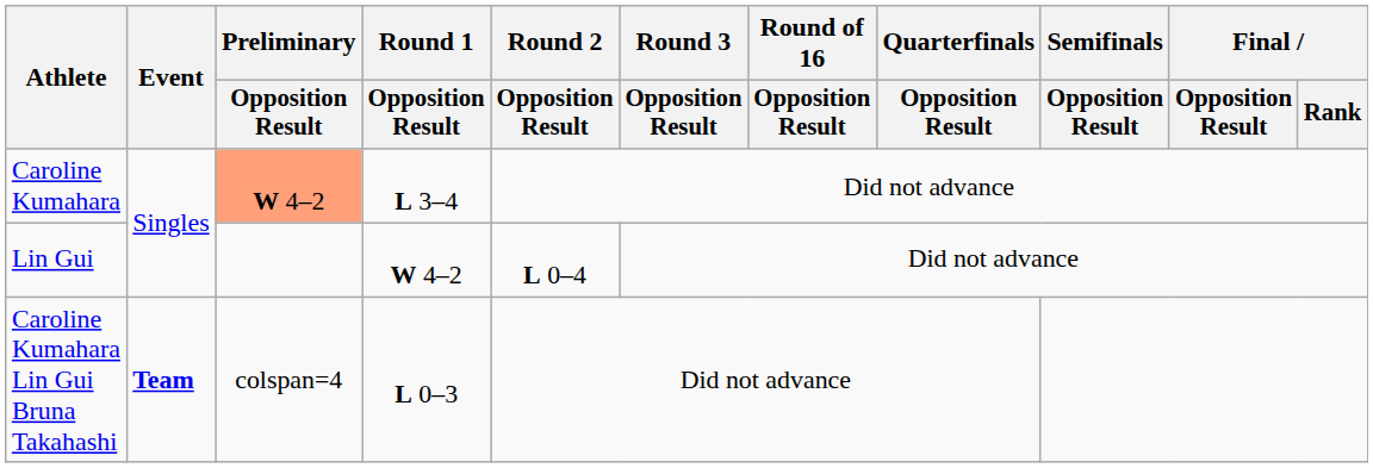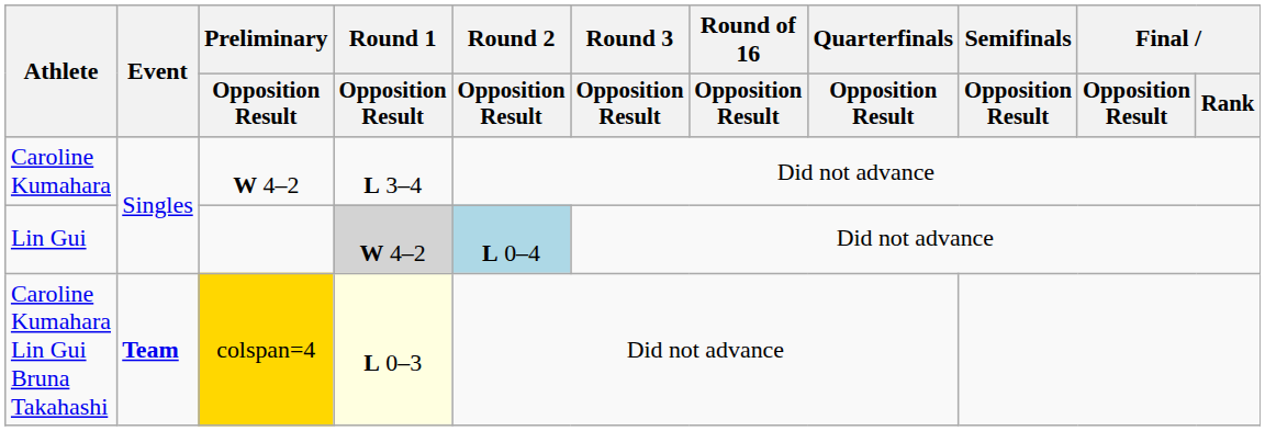Caroline Kumahara | Preliminary / Opposition Result: lightsalmon background -> no background
Lin Gui | Round 1 / Opposition Result: no background -> lightgrey background
Lin Gui | Round 2 / Opposition Result: no background -> lightblue background
Caroline Kumahara Lin Gui Bruna Takahashi | Preliminary / Opposition Result: no background -> gold background
Caroline Kumahara Lin Gui Bruna Takahashi | Round 1 / Opposition Result: no background -> lightyellow background
